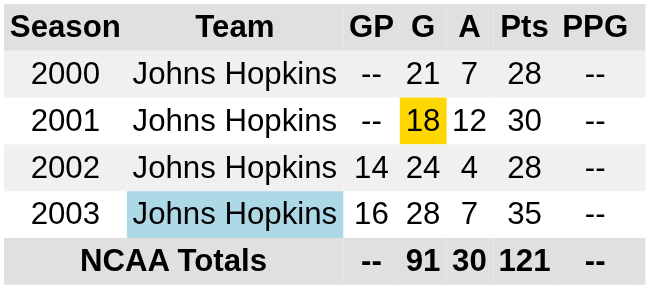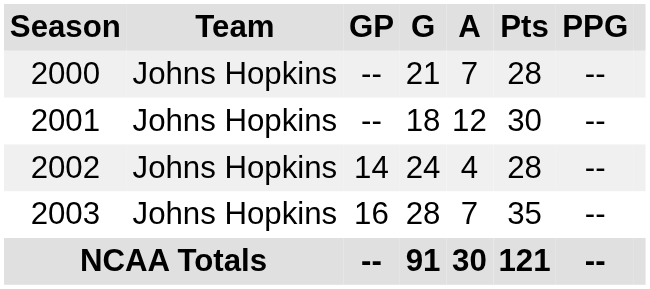2001 | G: gold background -> no background
2003 | Team: lightblue background -> no background
